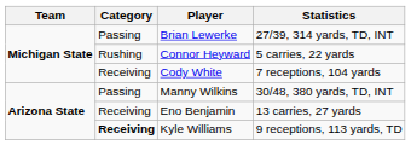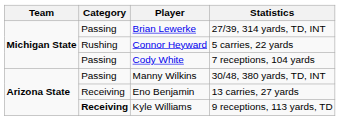Cody White | Category: Receiving -> Passing
